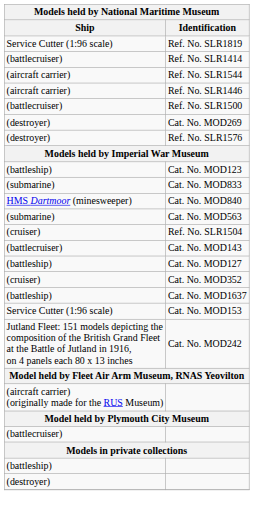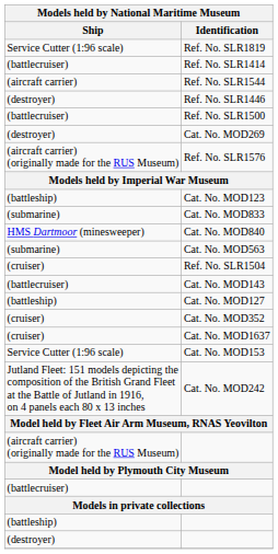row 6 | Ship: (aircraft carrier) -> (destroyer)
row 9 | Ship: (destroyer) -> (aircraft carrier) (originally made for the RUS Museum)
row 19 | Ship: (battleship) -> (cruiser)
